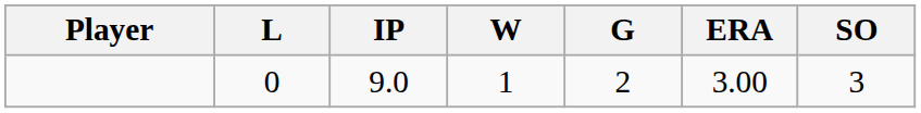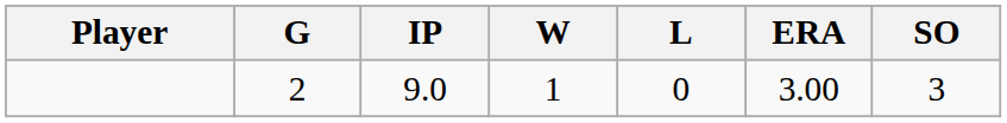columns swapped: G <-> L
